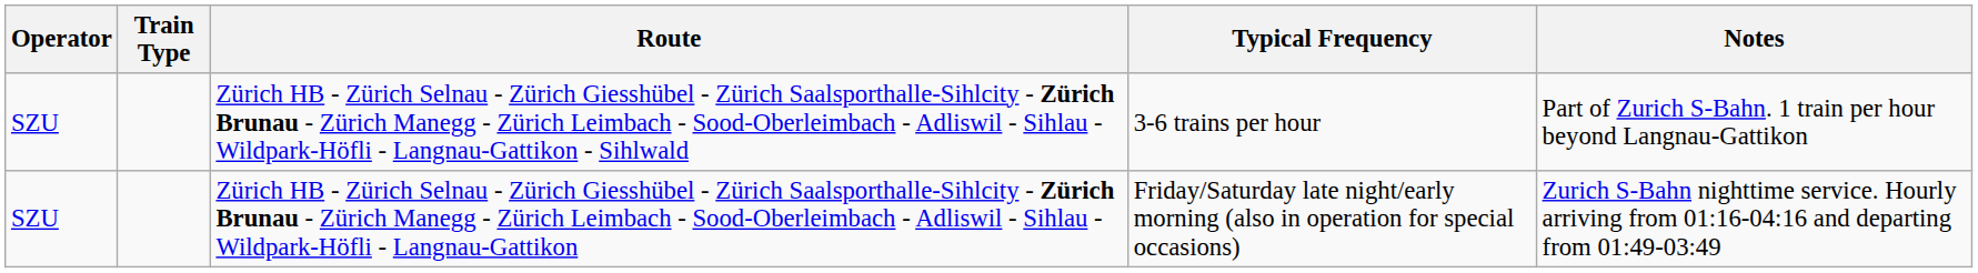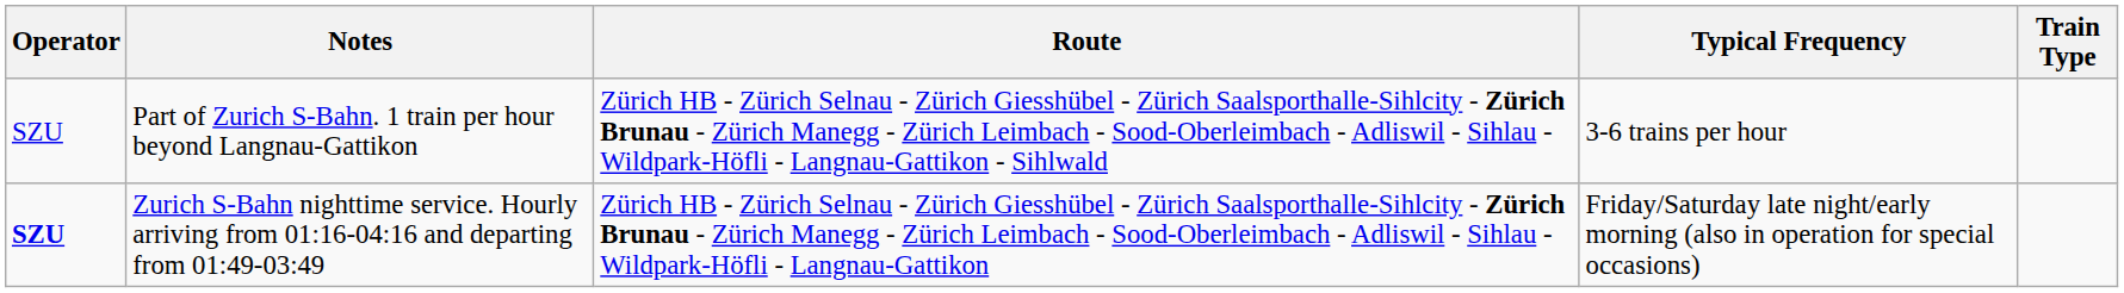columns swapped: Train Type <-> Notes
row 3 | Operator: normal -> bold
